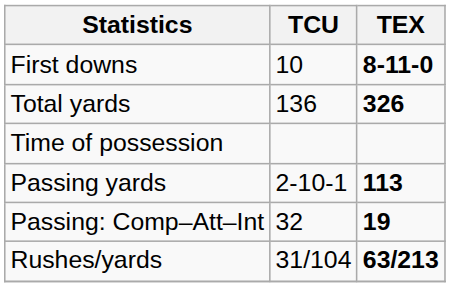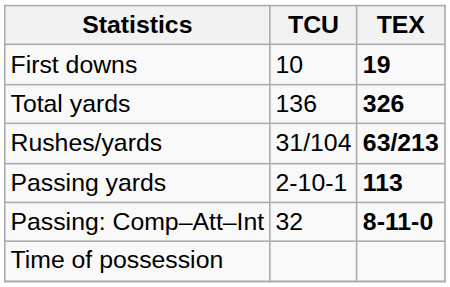First downs | TEX: 8-11-0 -> 19
rows swapped: Rushes/yards <-> Time of possession
Passing: Comp–Att–Int | TEX: 19 -> 8-11-0
